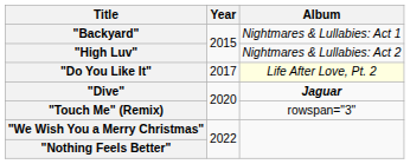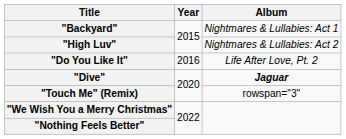"Do You Like It" | Year: 2017 -> 2016
"Do You Like It" | Album: lightyellow background -> no background
